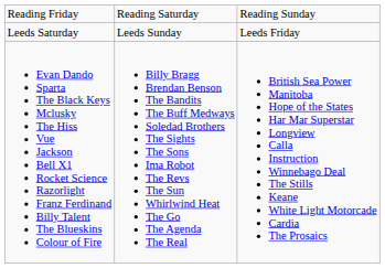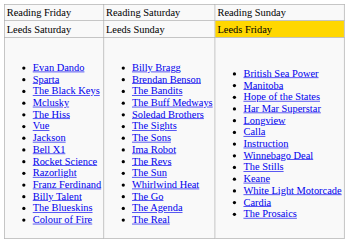Leeds Saturday | column 3: no background -> gold background
